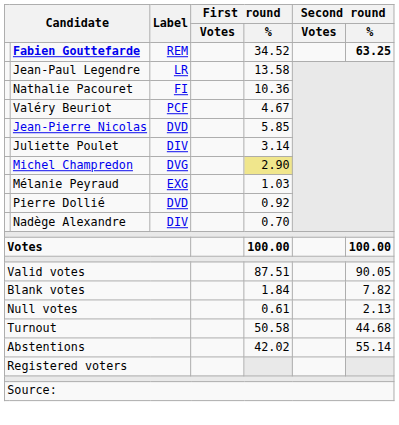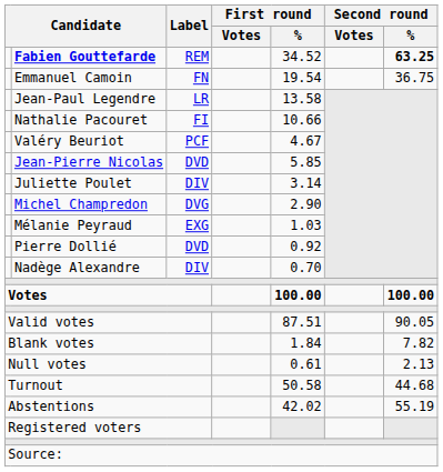+ row: Emmanuel Camoin | FN | 19.54 | 36.75
Nathalie Pacouret | First round / %: 10.36 -> 10.66
Michel Champredon | First round / %: khaki background -> no background
Abstentions | Second round / %: 55.14 -> 55.19
